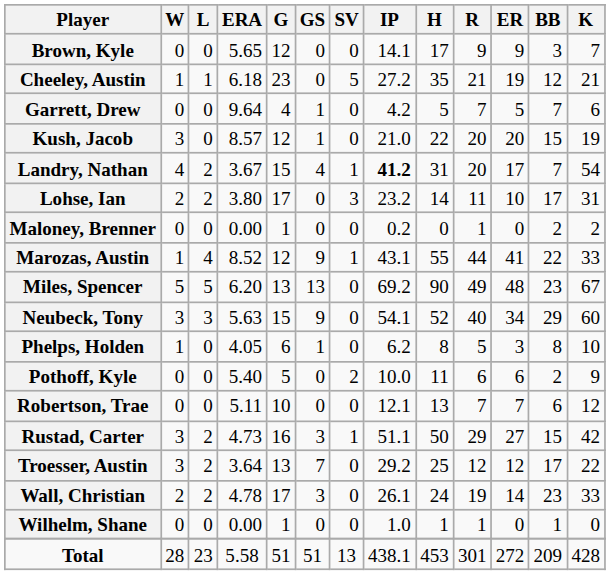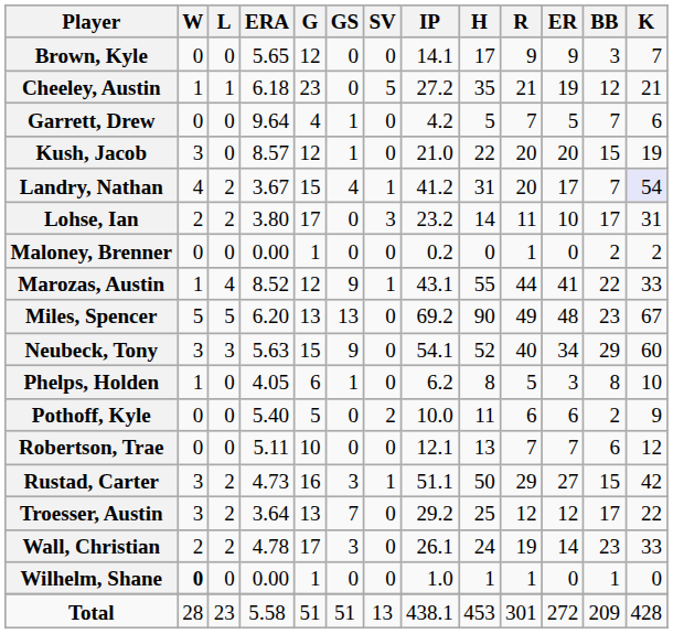Landry, Nathan | IP: bold -> normal
Landry, Nathan | K: no background -> lavender background
Wilhelm, Shane | W: normal -> bold
